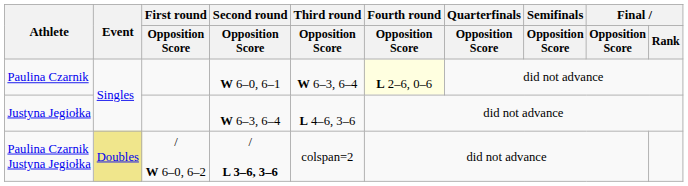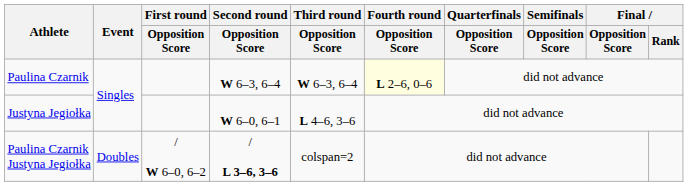Paulina Czarnik | Second round / Opposition Score: W 6–0, 6–1 -> W 6–3, 6–4
Justyna Jegiołka | Second round / Opposition Score: W 6–3, 6–4 -> W 6–0, 6–1
Paulina Czarnik Justyna Jegiołka | Event: khaki background -> no background
